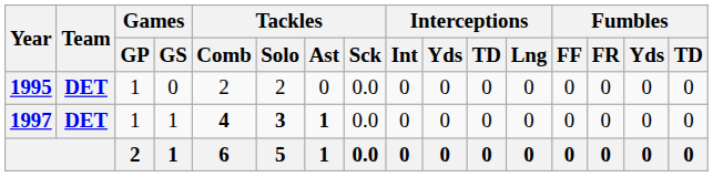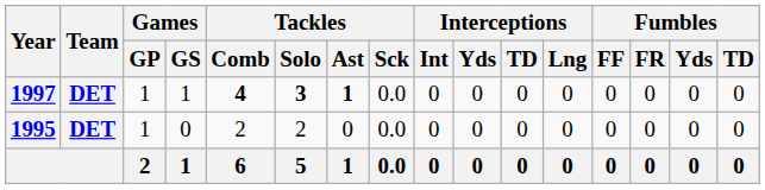rows swapped: 1995 <-> 1997
